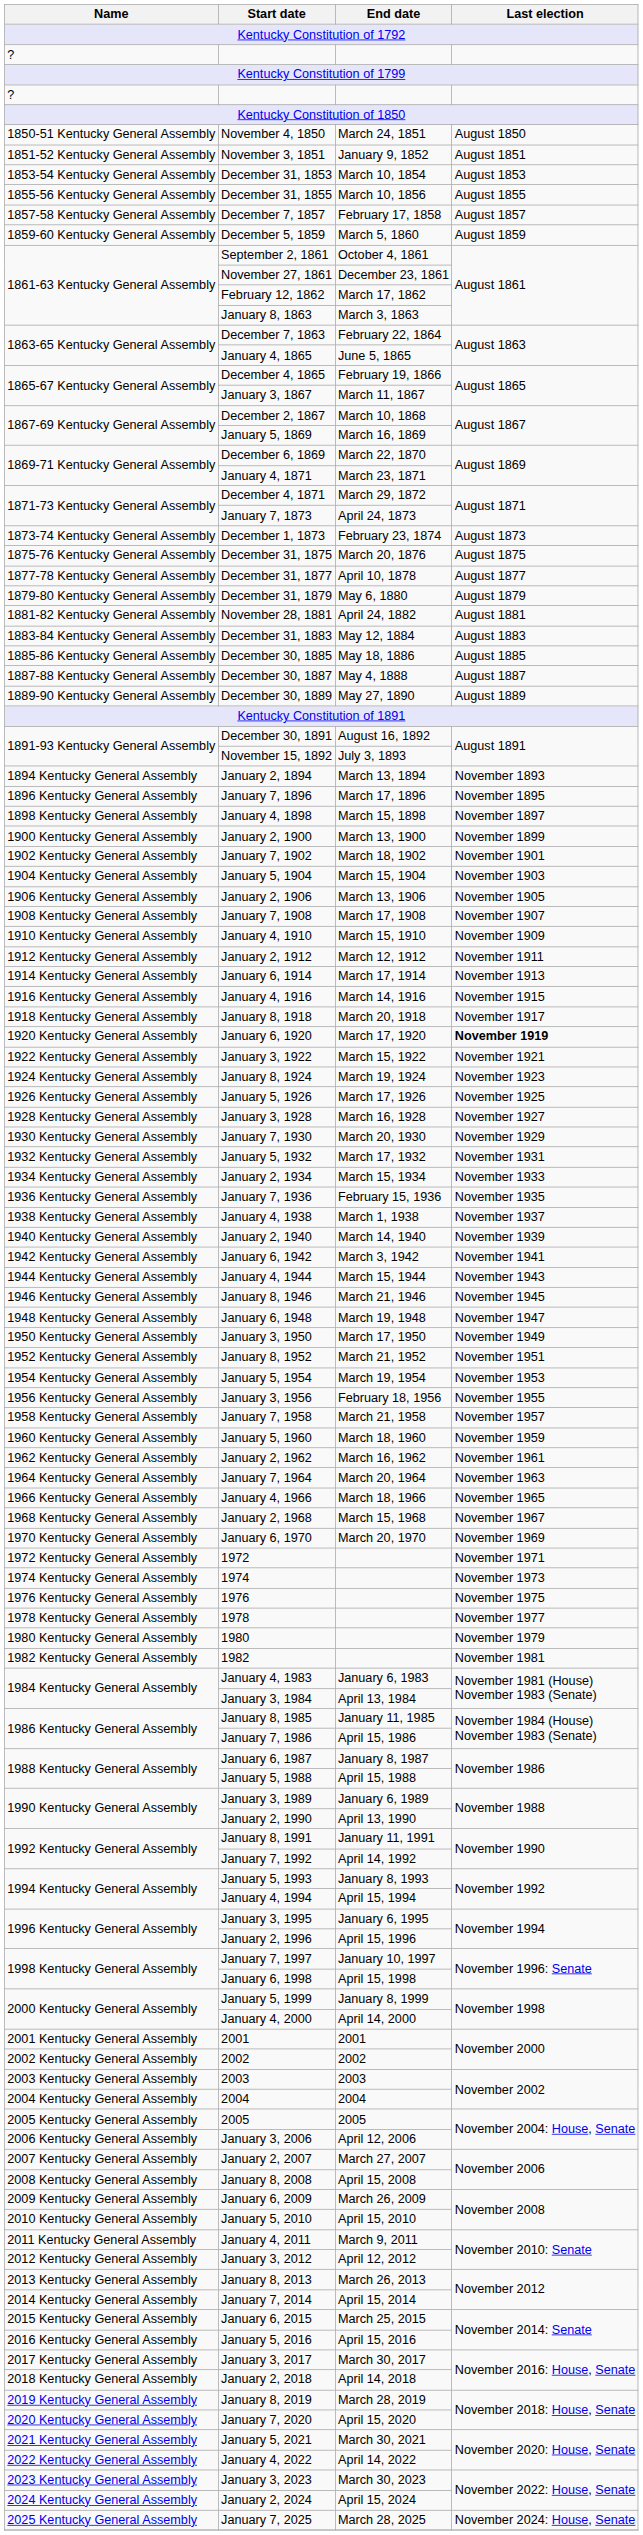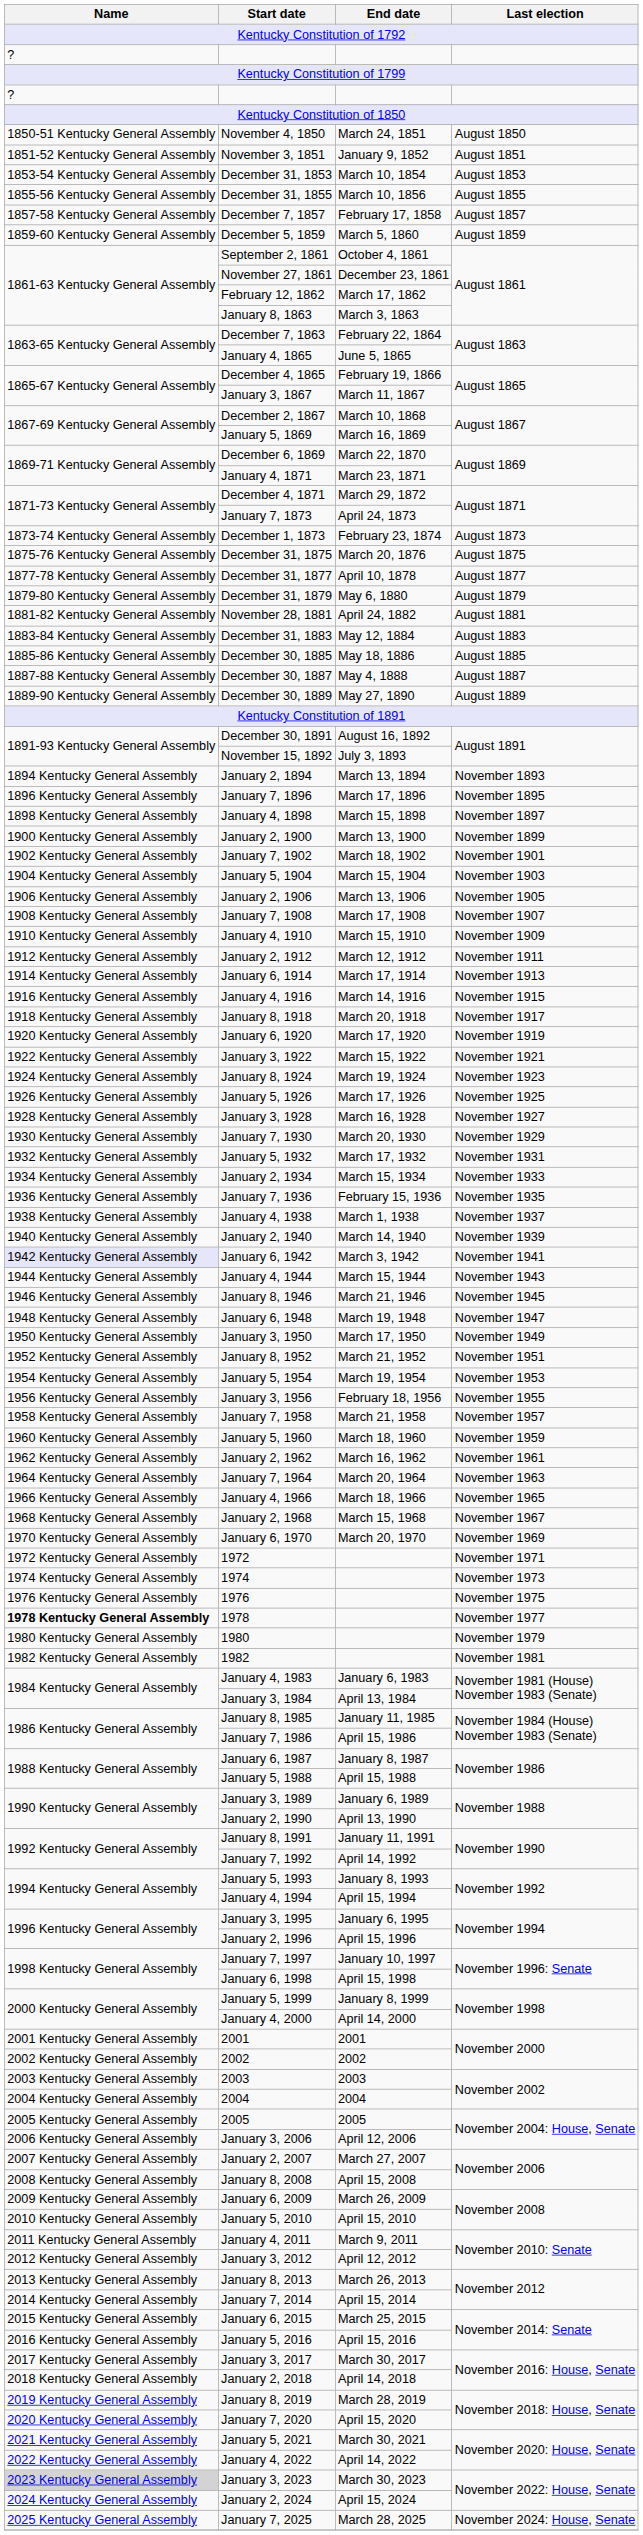January 6, 1920 | Last election: bold -> normal
January 6, 1942 | Name: no background -> lavender background
1978 | Name: normal -> bold
January 3, 2023 | Name: no background -> lightgrey background
